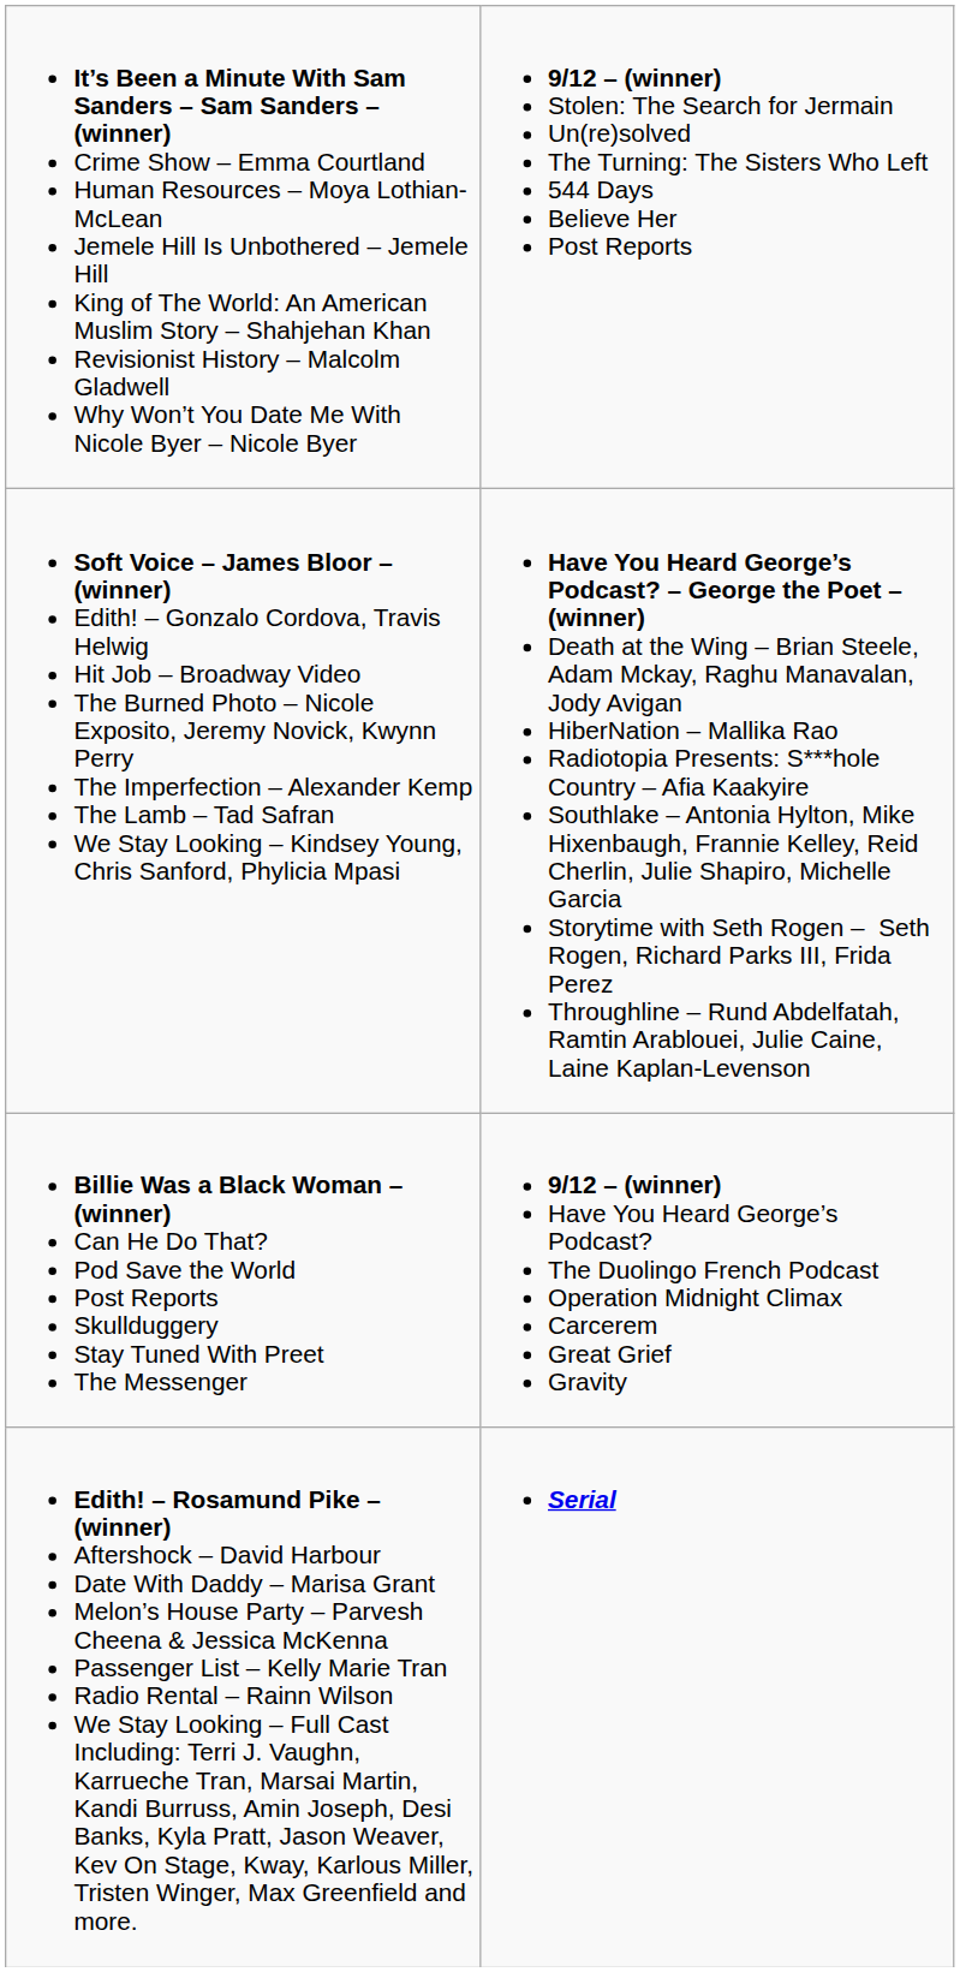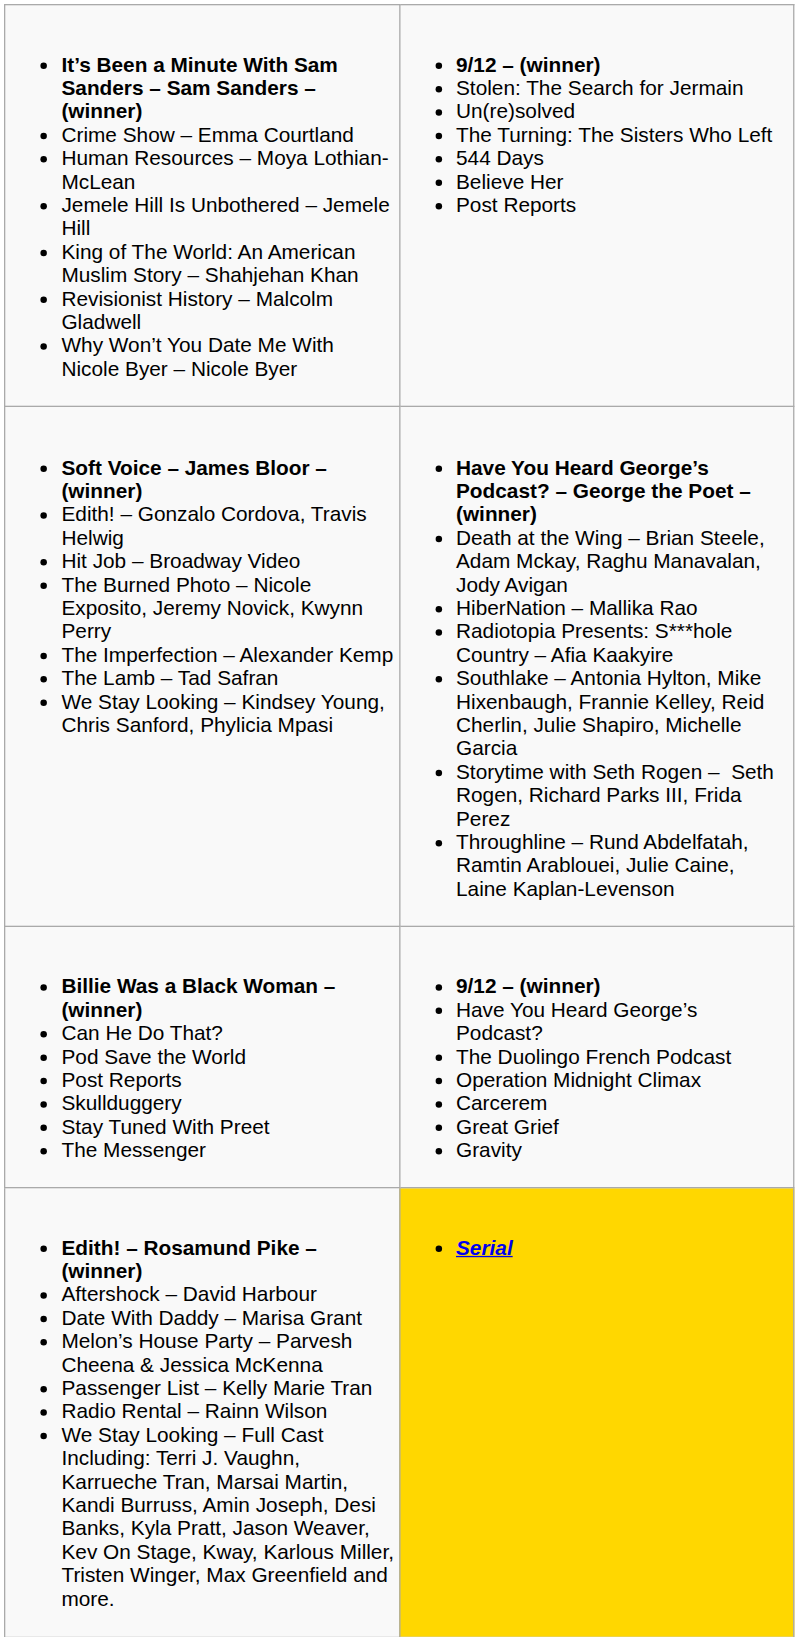row 4 | column 2: no background -> gold background
